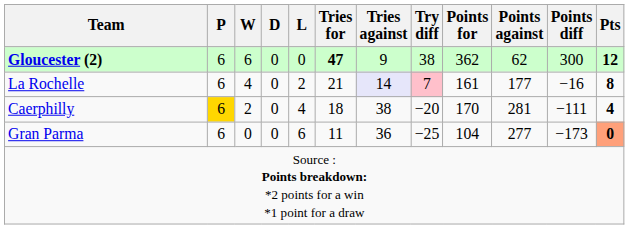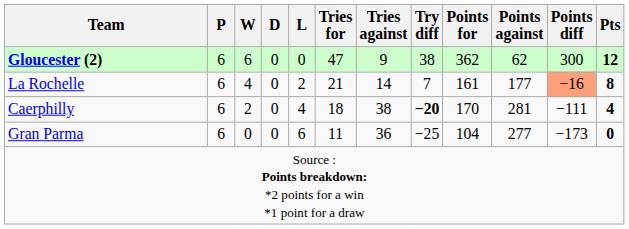Gloucester (2) | Tries for: bold -> normal
La Rochelle | Tries against: lavender background -> no background
La Rochelle | Try diff: pink background -> no background
La Rochelle | Points diff: no background -> lightsalmon background
Caerphilly | P: gold background -> no background
Caerphilly | Try diff: normal -> bold
Gran Parma | Pts: lightsalmon background -> no background
